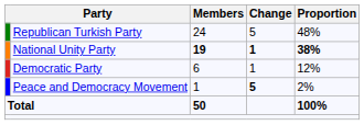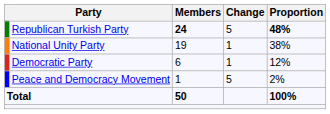Republican Turkish Party | Members: normal -> bold
Republican Turkish Party | Proportion: normal -> bold
National Unity Party | Members: bold -> normal
National Unity Party | Change: bold -> normal
National Unity Party | Proportion: bold -> normal
Peace and Democracy Movement | Change: bold -> normal
